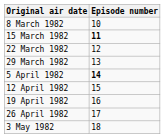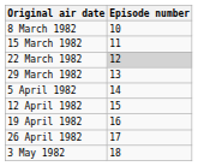15 March 1982 | Episode number: bold -> normal
22 March 1982 | Episode number: no background -> lightgrey background
5 April 1982 | Episode number: bold -> normal
